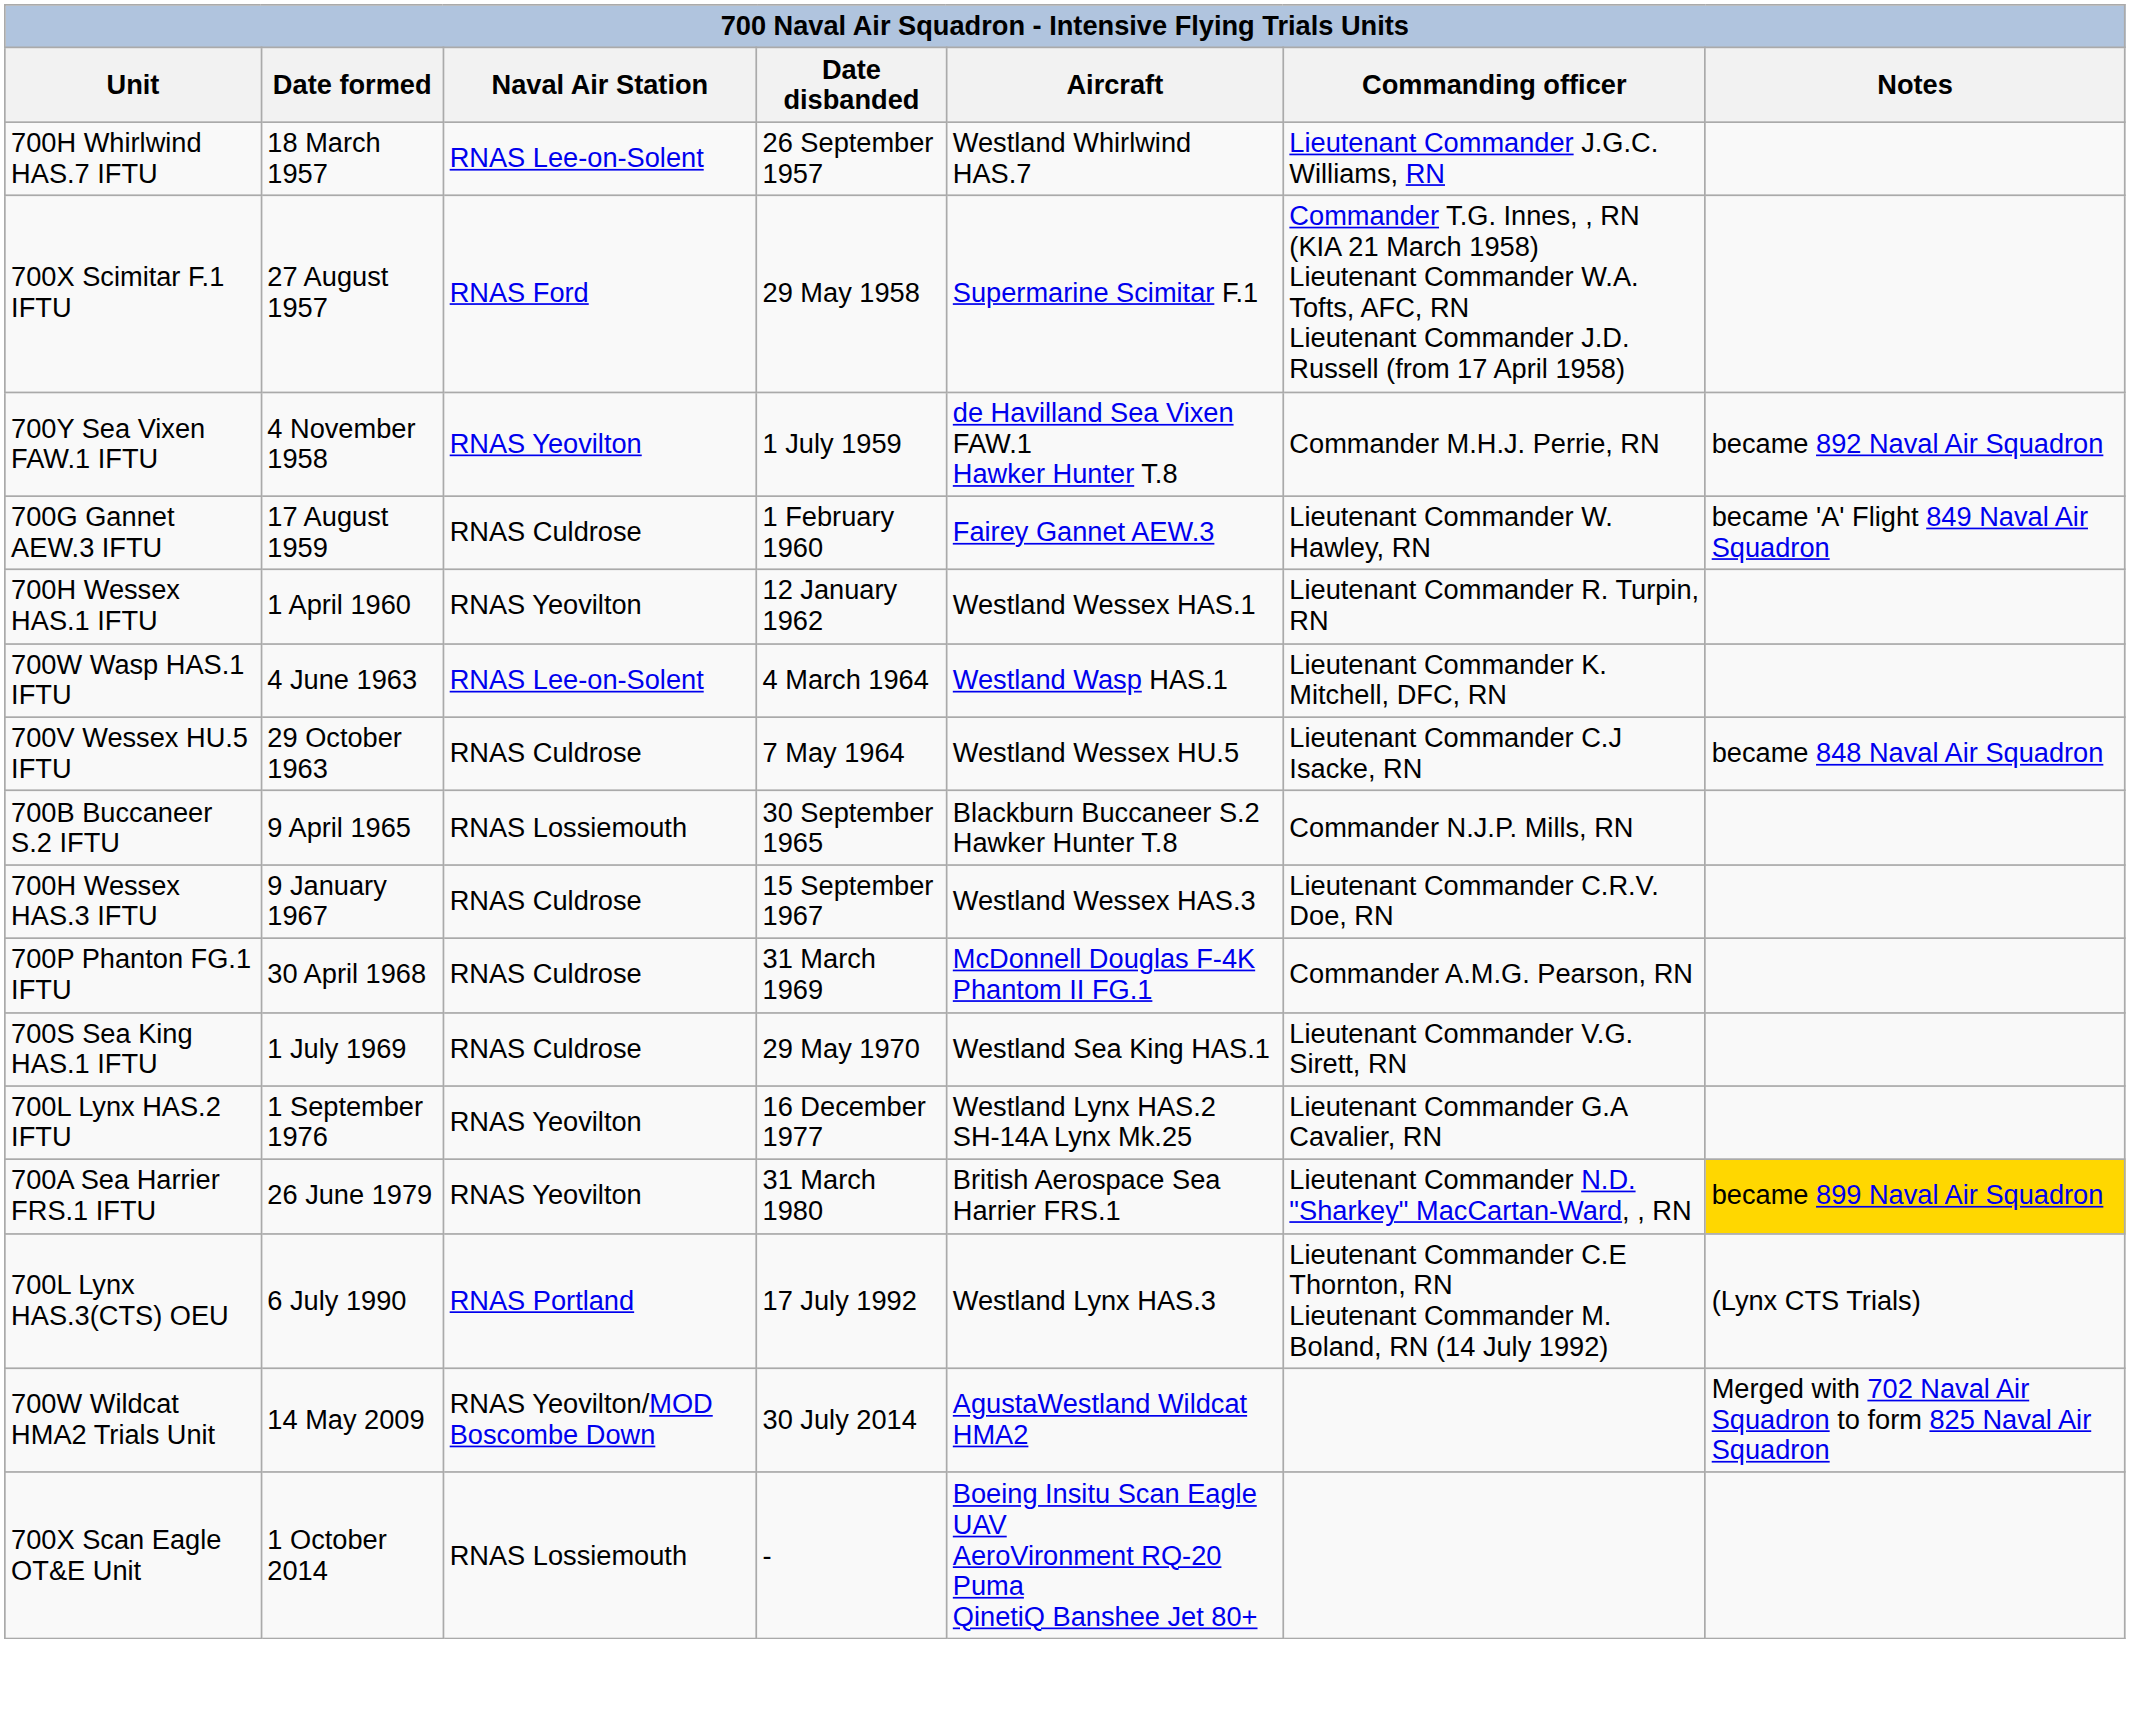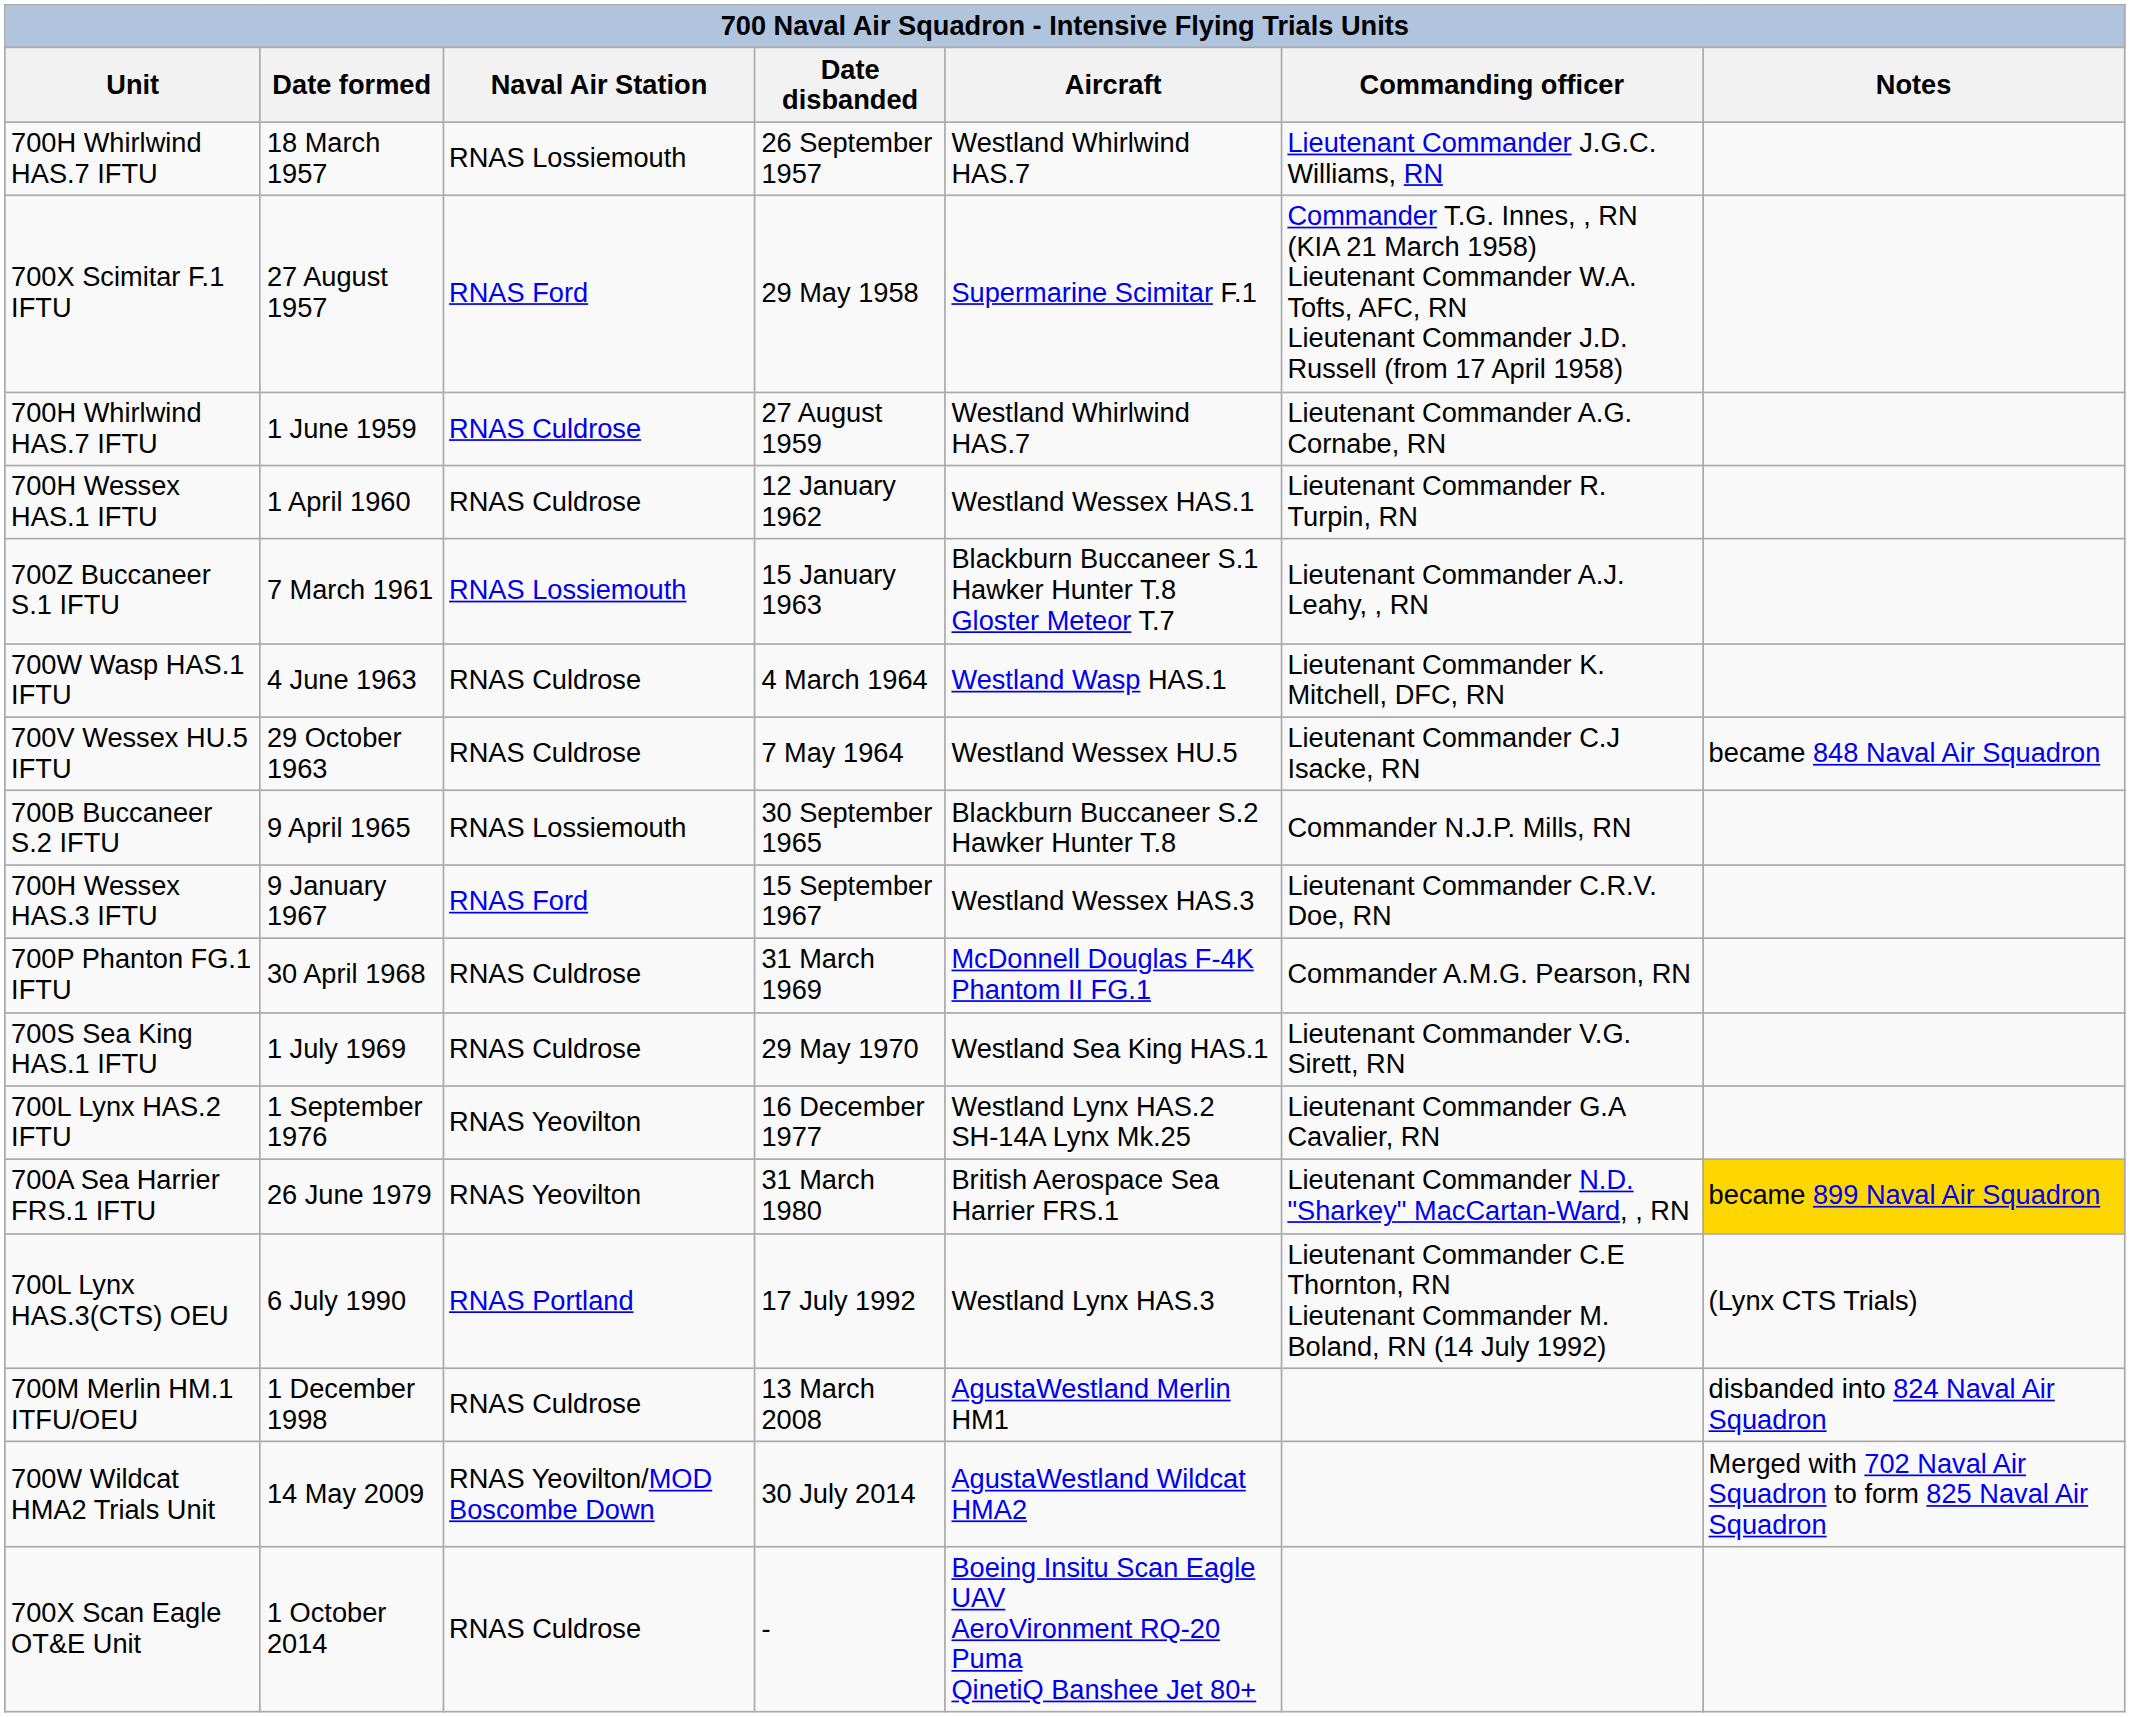18 March 1957 | Naval Air Station: RNAS Lee-on-Solent -> RNAS Lossiemouth
- row: 700Y Sea Vixen FAW.1 IFTU | 4 November 1958 | RNAS Yeovilton | 1 July 1959 | de Havilland Sea Vixen FAW.1 Hawker Hunter T.8 | Commander M.H.J. Perrie, RN | became 892 Naval Air Squadron
+ row: 700H Whirlwind HAS.7 IFTU | 1 June 1959 | RNAS Culdrose | 27 August 1959 | Westland Whirlwind HAS.7 | Lieutenant Commander A.G. Cornabe, RN
- row: 700G Gannet AEW.3 IFTU | 17 August 1959 | RNAS Culdrose | 1 February 1960 | Fairey Gannet AEW.3 | Lieutenant Commander W. Hawley, RN | became 'A' Flight 849 Naval Air Squadron
1 April 1960 | Naval Air Station: RNAS Yeovilton -> RNAS Culdrose
+ row: 700Z Buccaneer S.1 IFTU | 7 March 1961 | RNAS Lossiemouth | 15 January 1963 | Blackburn Buccaneer S.1 Hawker Hunter T.8 Gloster Meteor T.7 | Lieutenant Commander A.J. Leahy, , RN
4 June 1963 | Naval Air Station: RNAS Lee-on-Solent -> RNAS Culdrose
9 January 1967 | Naval Air Station: RNAS Culdrose -> RNAS Ford
+ row: 700M Merlin HM.1 ITFU/OEU | 1 December 1998 | RNAS Culdrose | 13 March 2008 | AgustaWestland Merlin HM1 | disbanded into 824 Naval Air Squadron
1 October 2014 | Naval Air Station: RNAS Lossiemouth -> RNAS Culdrose
